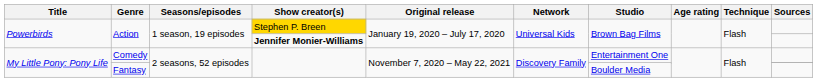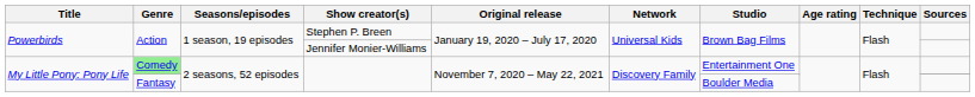Action / Stephen P. Breen | Show creator(s): gold background -> no background
Action / Jennifer Monier-Williams | Show creator(s): bold -> normal
Comedy | Genre: no background -> lightgreen background
